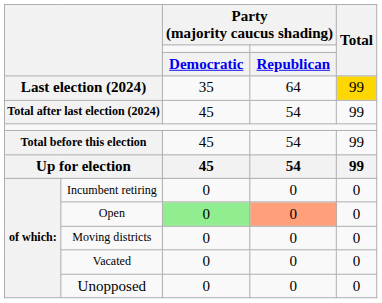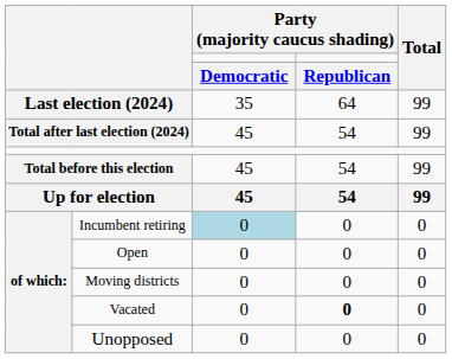Last election (2024) | Total: gold background -> no background
Incumbent retiring | column 3: no background -> lightblue background
Open | column 3: lightgreen background -> no background
Open | column 4: lightsalmon background -> no background
Vacated | column 4: normal -> bold
